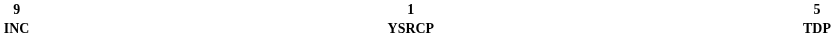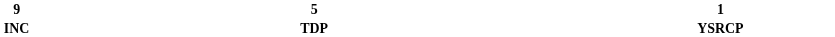columns swapped: 5 <-> 1
